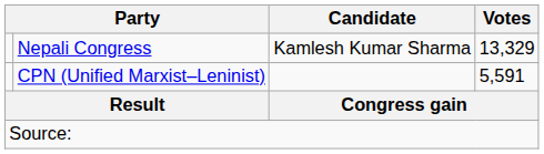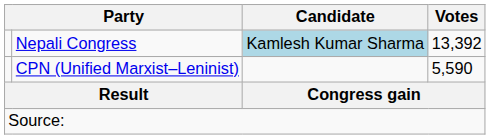Nepali Congress | Candidate: no background -> lightblue background
Nepali Congress | Votes: 13,329 -> 13,392
CPN (Unified Marxist–Leninist) | Votes: 5,591 -> 5,590
